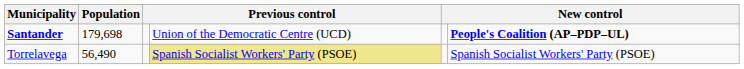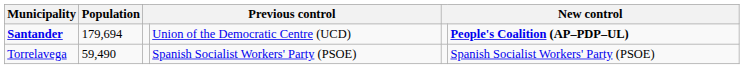Santander | Population: 179,698 -> 179,694
Torrelavega | Population: 56,490 -> 59,490
Torrelavega | column 4: khaki background -> no background
